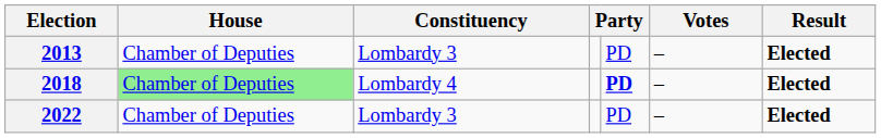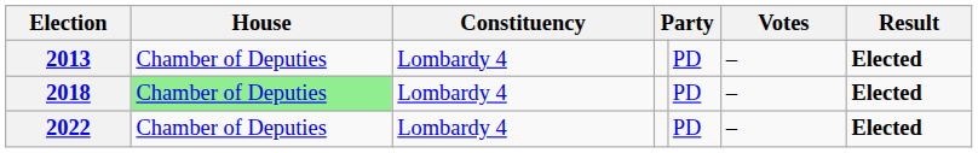2013 | Constituency: Lombardy 3 -> Lombardy 4
2018 | column 5: bold -> normal
2022 | Constituency: Lombardy 3 -> Lombardy 4
